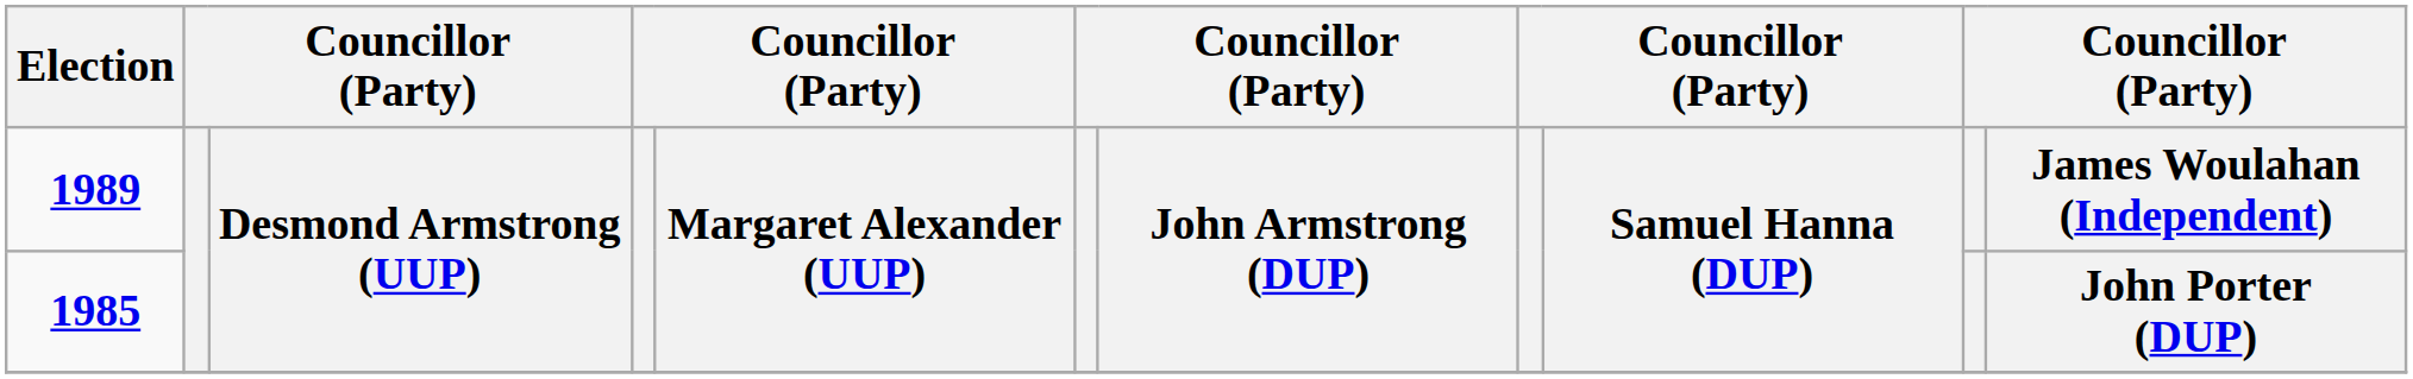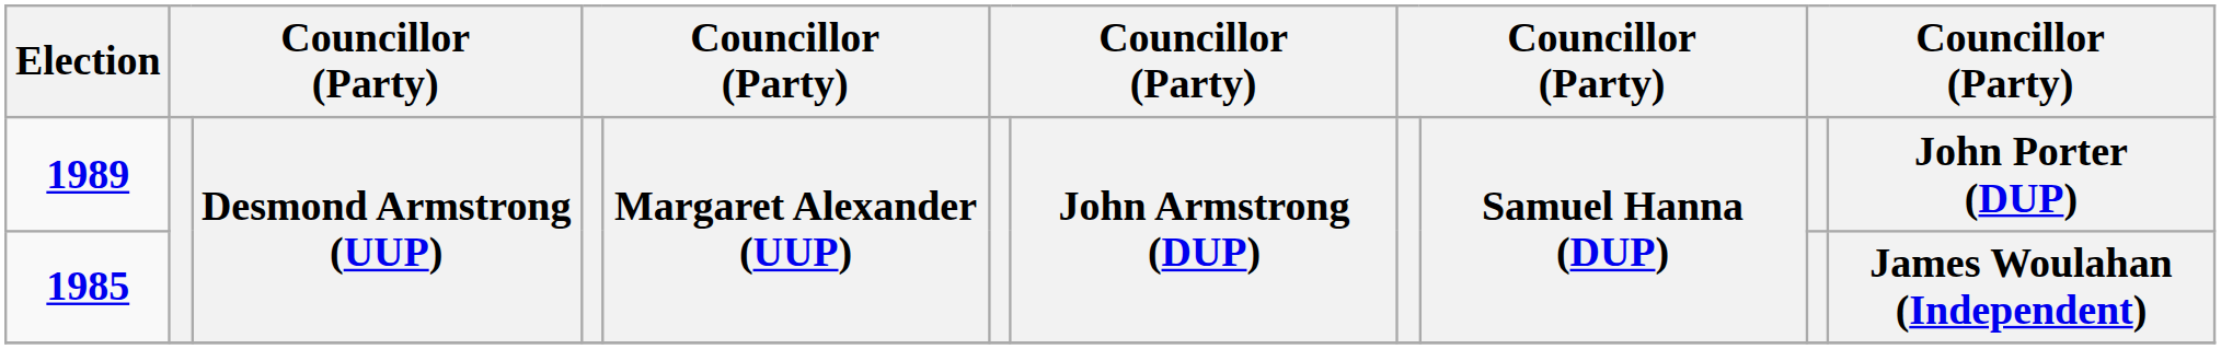1989 | column 11: James Woulahan (Independent) -> John Porter (DUP)
1985 | column 11: John Porter (DUP) -> James Woulahan (Independent)
